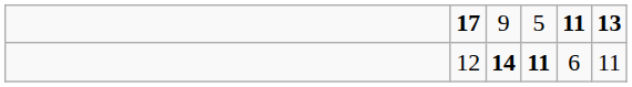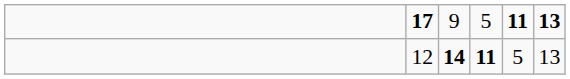row 2 | column 5: 6 -> 5
row 2 | column 6: 11 -> 13
